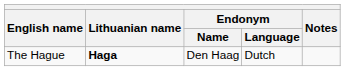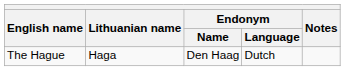The Hague | Lithuanian name: bold -> normal
